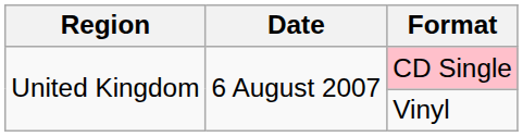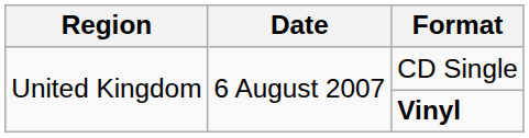CD Single | Format: pink background -> no background
Vinyl | Format: normal -> bold
